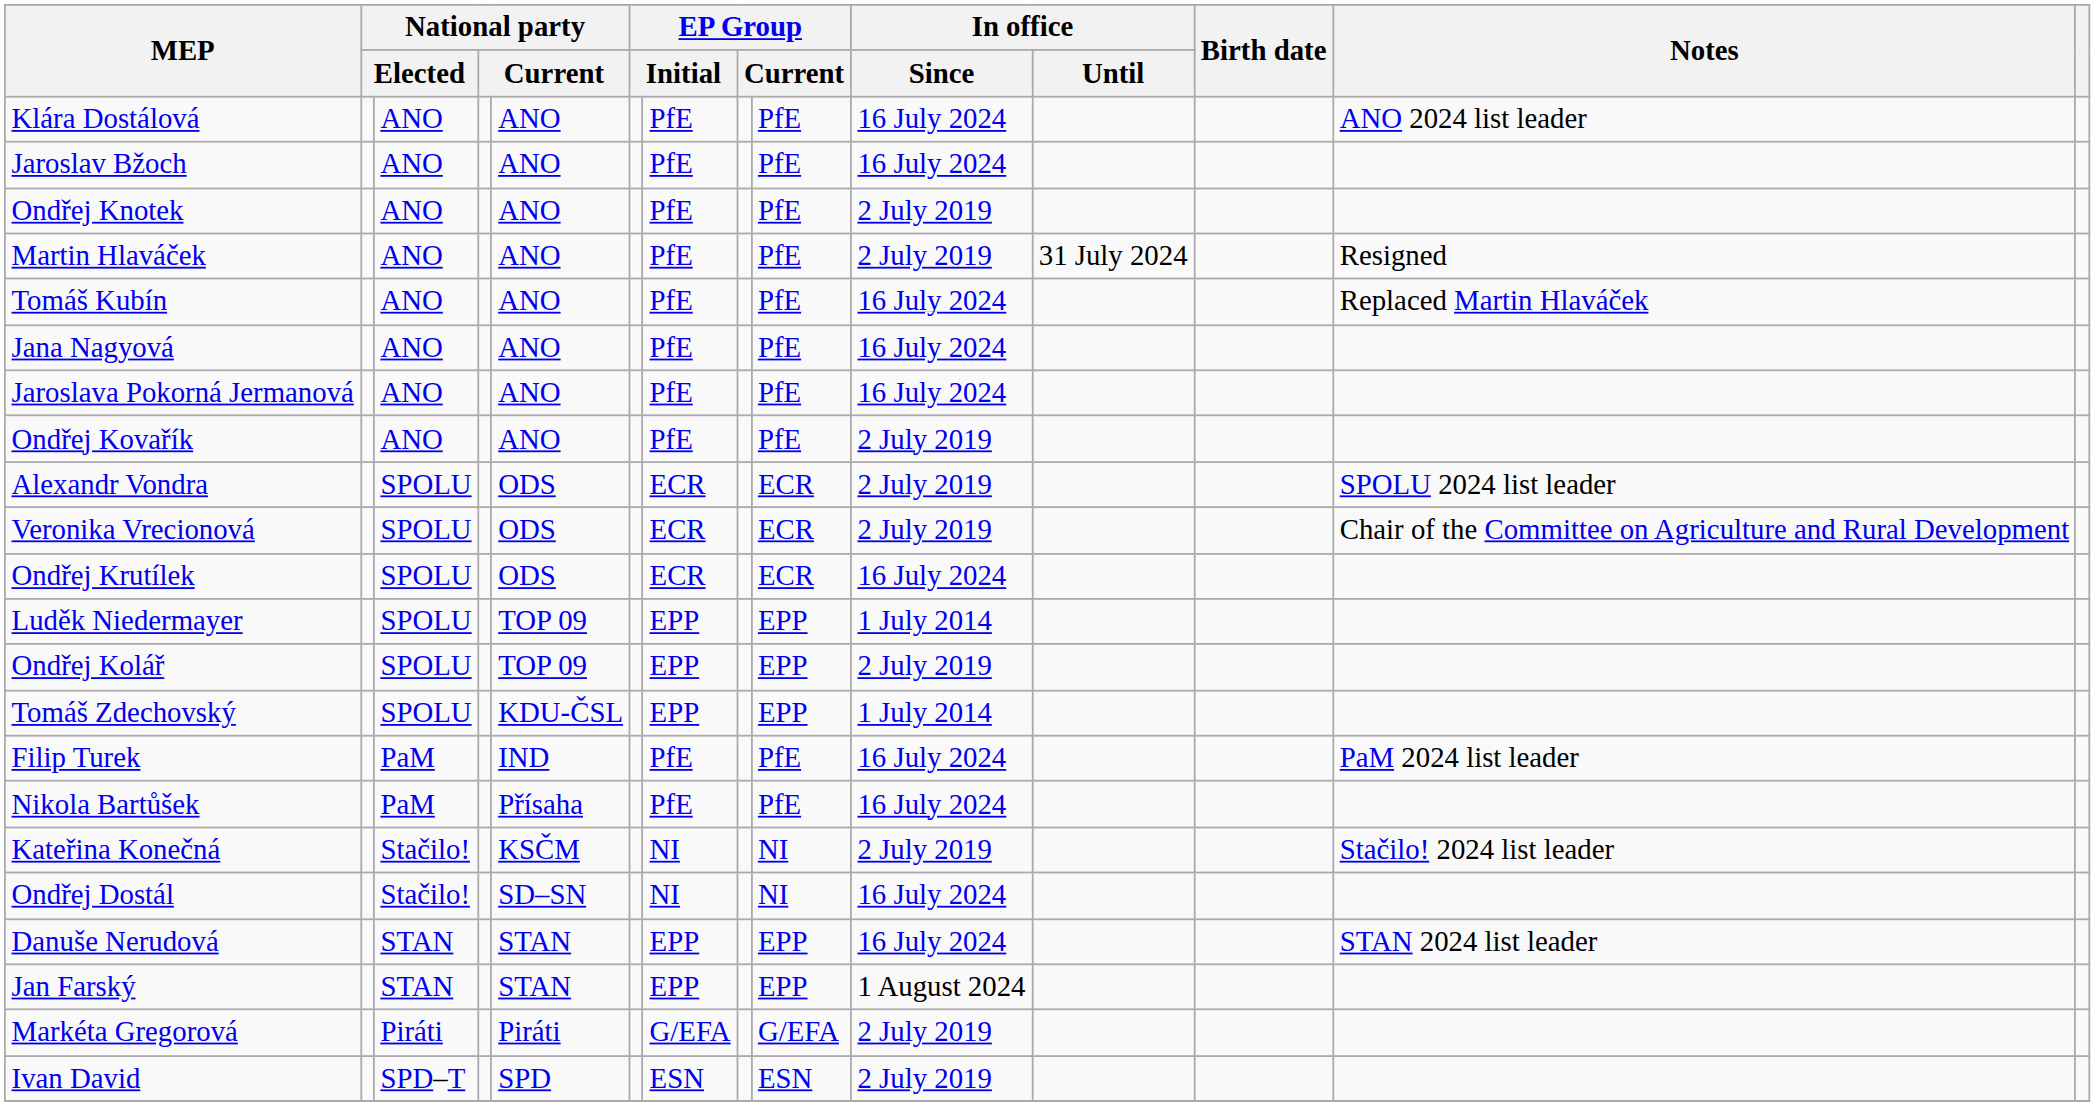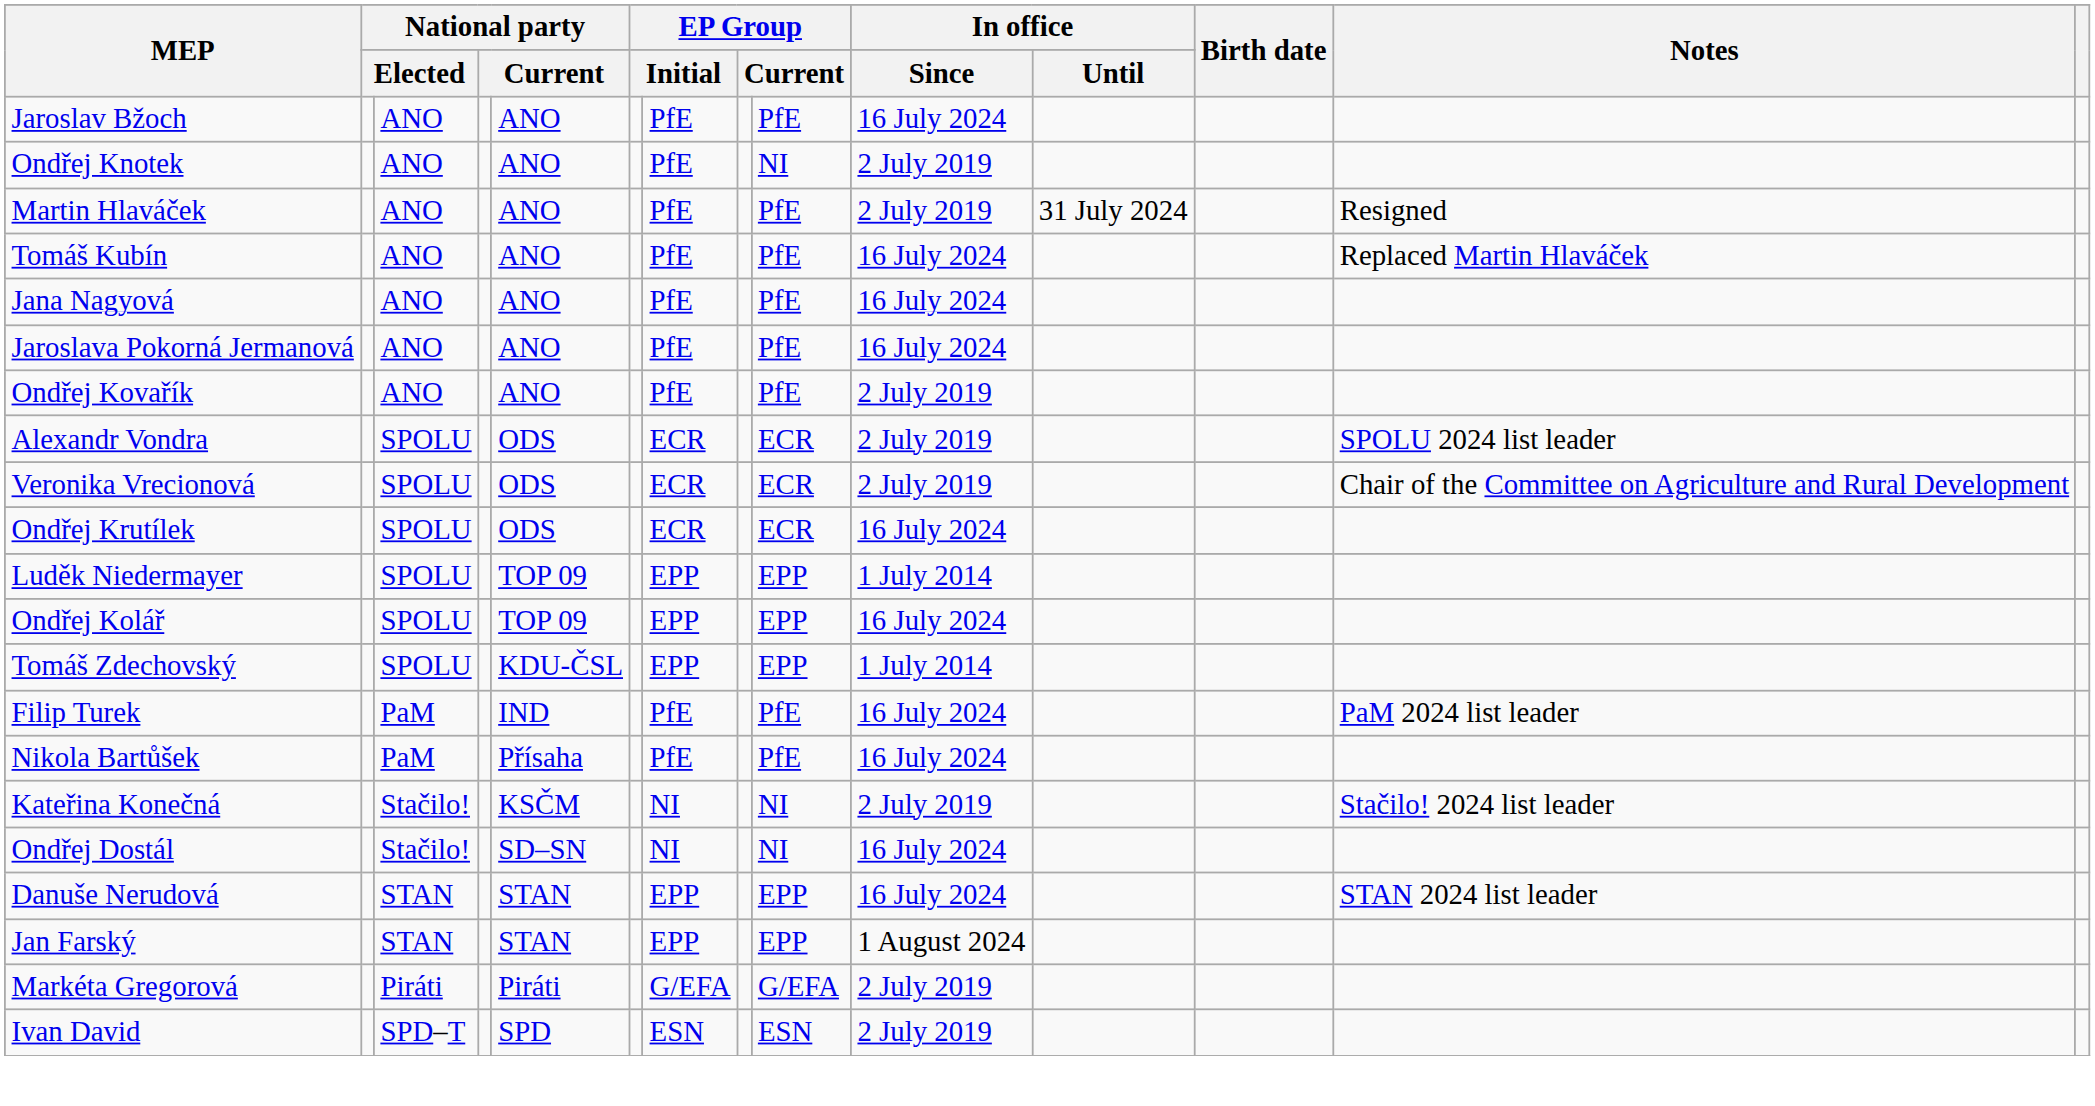- row: Klára Dostálová | ANO | ANO | PfE | PfE | 16 July 2024 | ANO 2024 list leader
Ondřej Knotek | column 9: PfE -> NI
Ondřej Kolář | In office / Since: 2 July 2019 -> 16 July 2024
